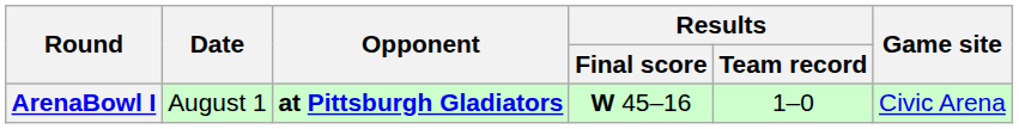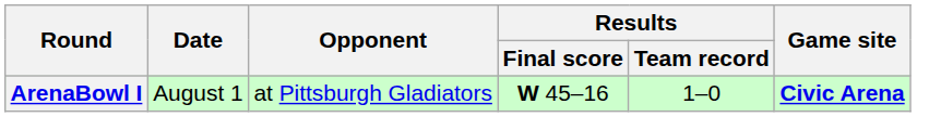ArenaBowl I | Opponent: bold -> normal
ArenaBowl I | Game site: normal -> bold
